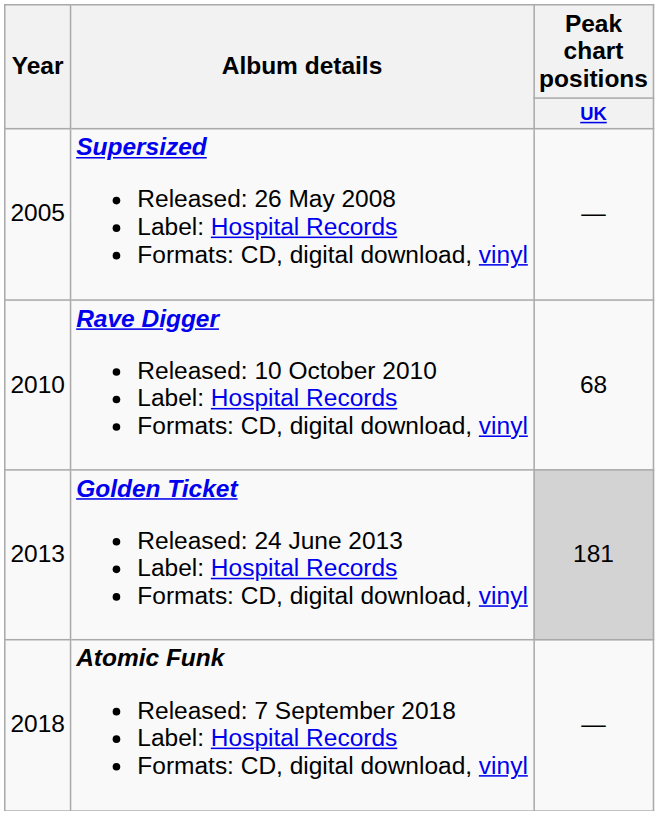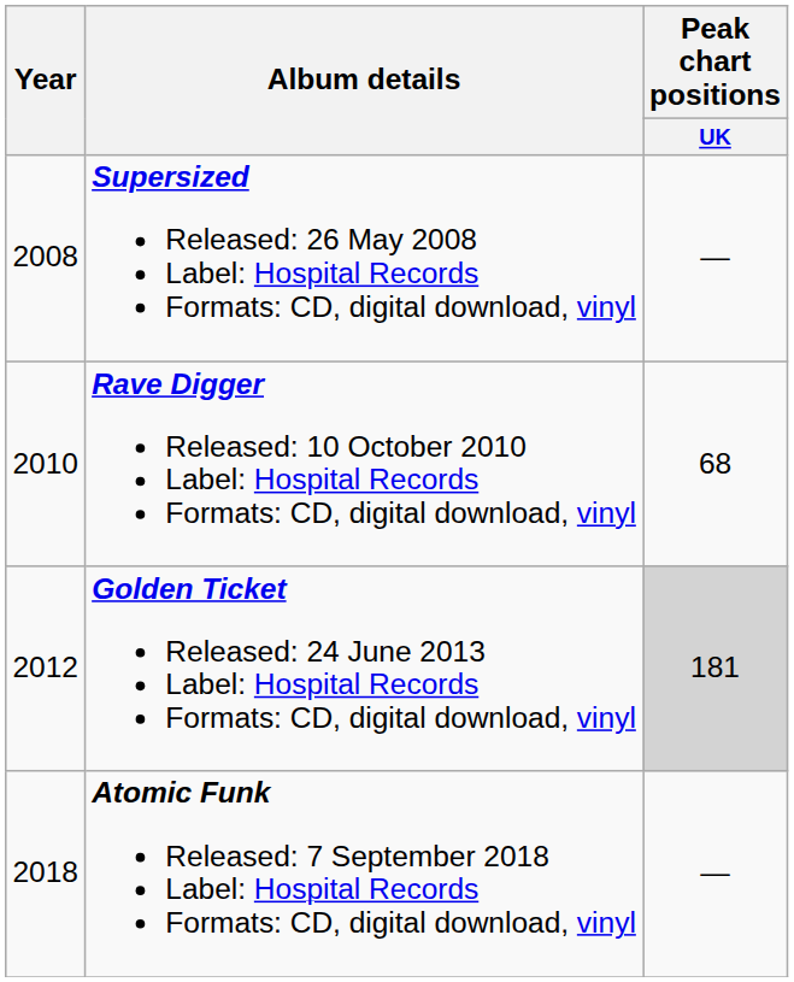row 3 | Year: 2005 -> 2008
row 5 | Year: 2013 -> 2012
